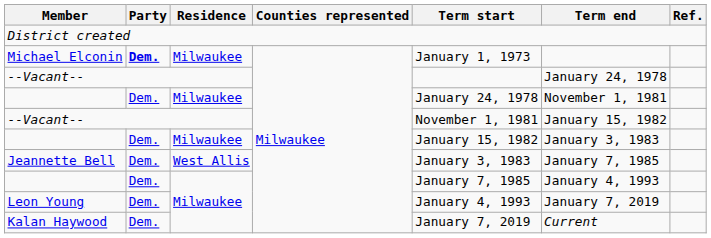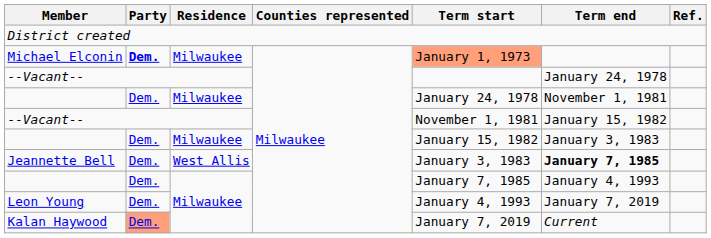Michael Elconin | Term start: no background -> lightsalmon background
Jeannette Bell | Term end: normal -> bold
Kalan Haywood | Party: no background -> lightsalmon background
